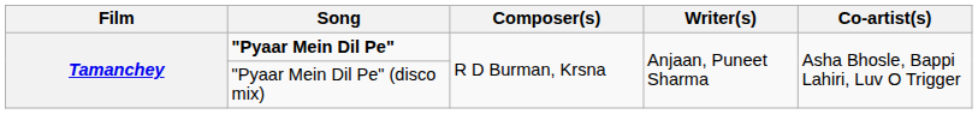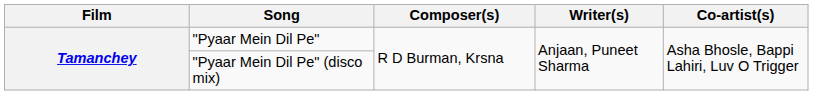"Pyaar Mein Dil Pe" | Song: bold -> normal
